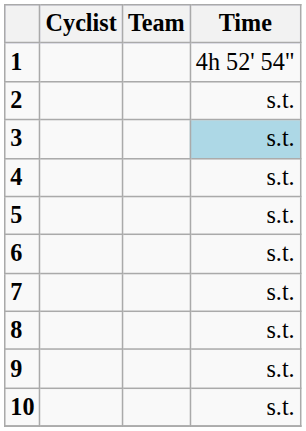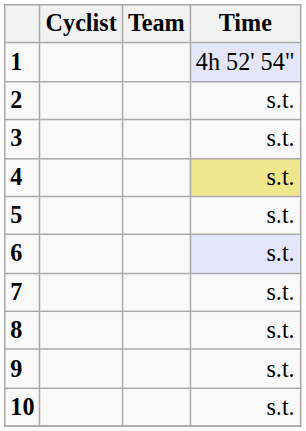1 | Time: no background -> lavender background
3 | Time: lightblue background -> no background
4 | Time: no background -> khaki background
6 | Time: no background -> lavender background
